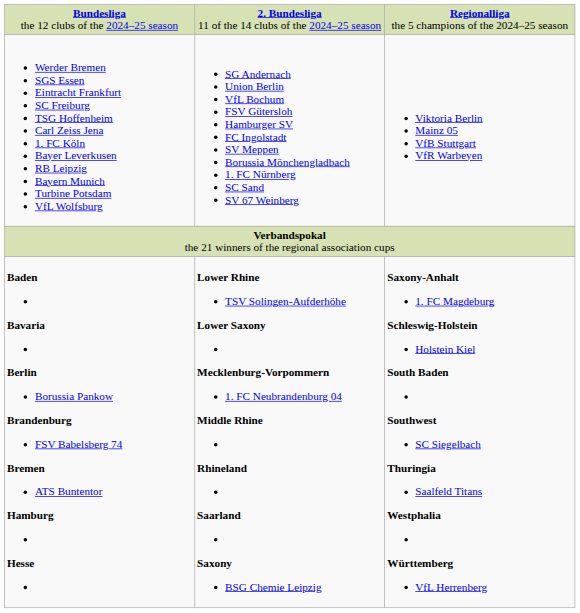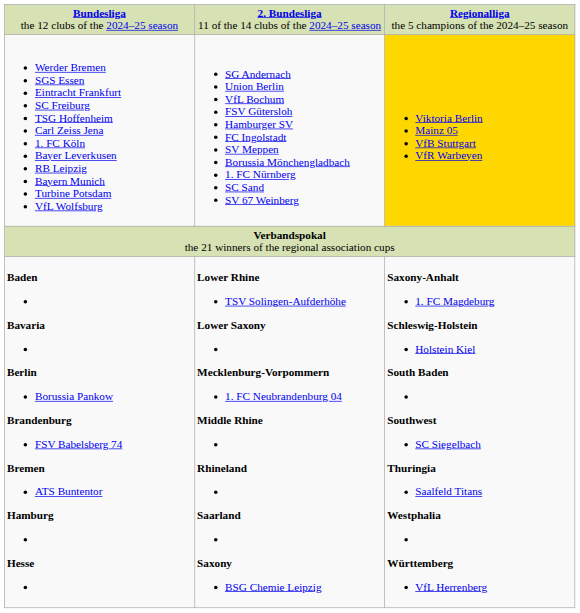row 2 | column 3: no background -> gold background
